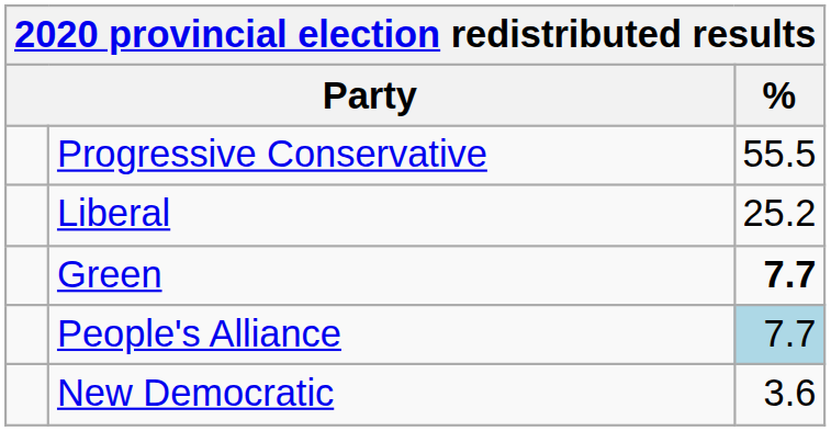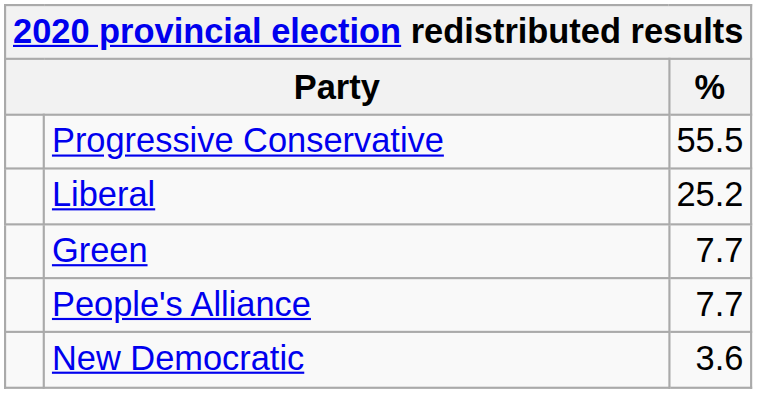Green | %: bold -> normal
People's Alliance | %: lightblue background -> no background
